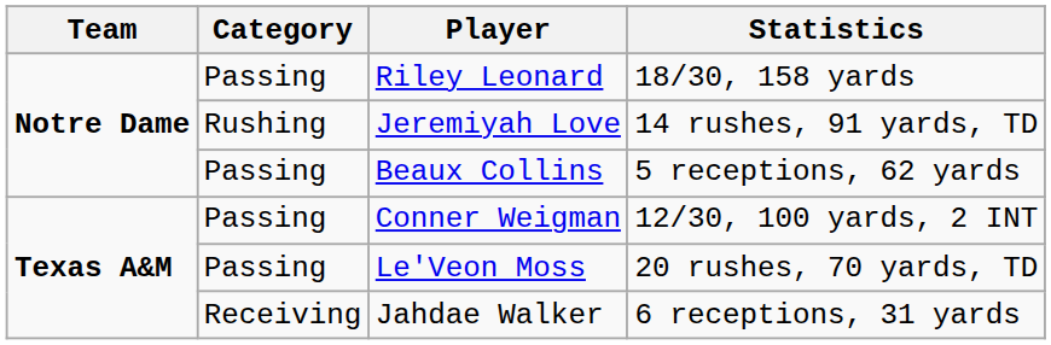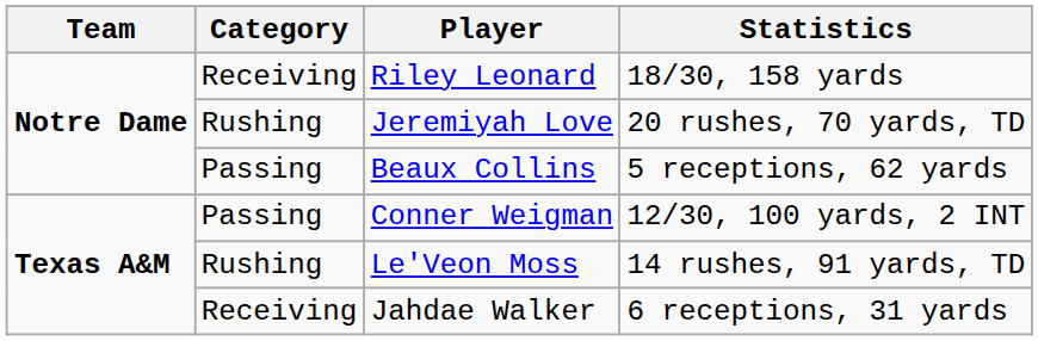Riley Leonard | Category: Passing -> Receiving
Jeremiyah Love | Statistics: 14 rushes, 91 yards, TD -> 20 rushes, 70 yards, TD
Le'Veon Moss | Category: Passing -> Rushing
Le'Veon Moss | Statistics: 20 rushes, 70 yards, TD -> 14 rushes, 91 yards, TD
